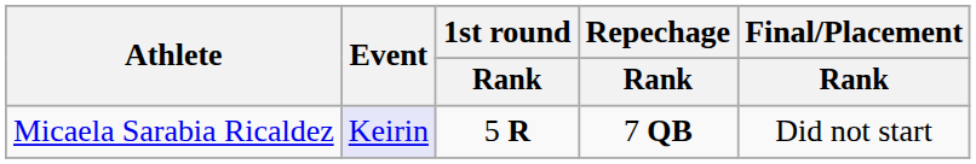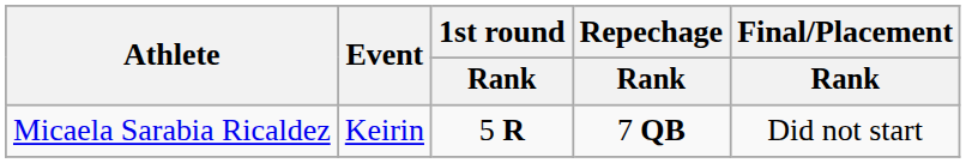Micaela Sarabia Ricaldez | Event: lavender background -> no background
